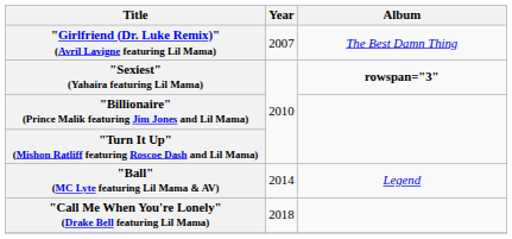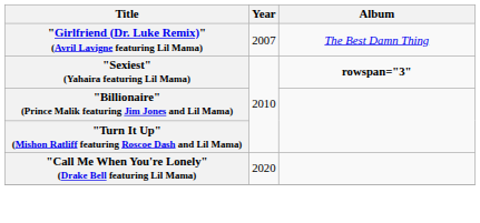- row: "Ball" (MC Lyte featuring Lil Mama & AV) | 2014 | Legend
"Call Me When You're Lonely" (Drake Bell featuring Lil Mama) | Year: 2018 -> 2020
